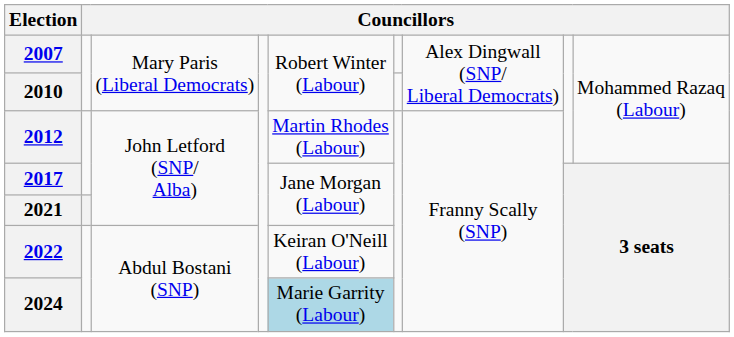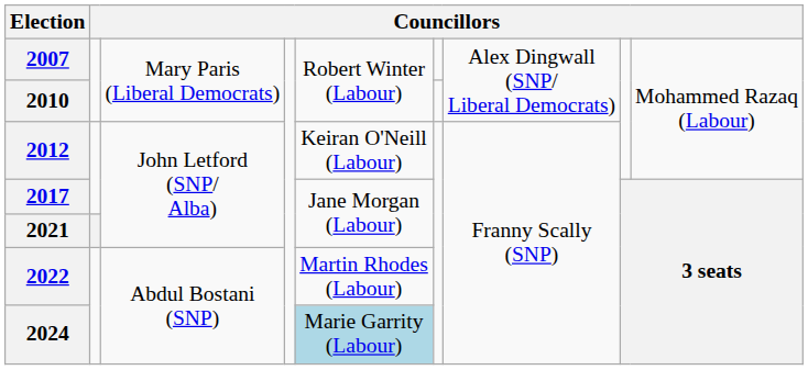2012 | column 5: Martin Rhodes (Labour) -> Keiran O'Neill (Labour)
2022 | column 5: Keiran O'Neill (Labour) -> Martin Rhodes (Labour)
